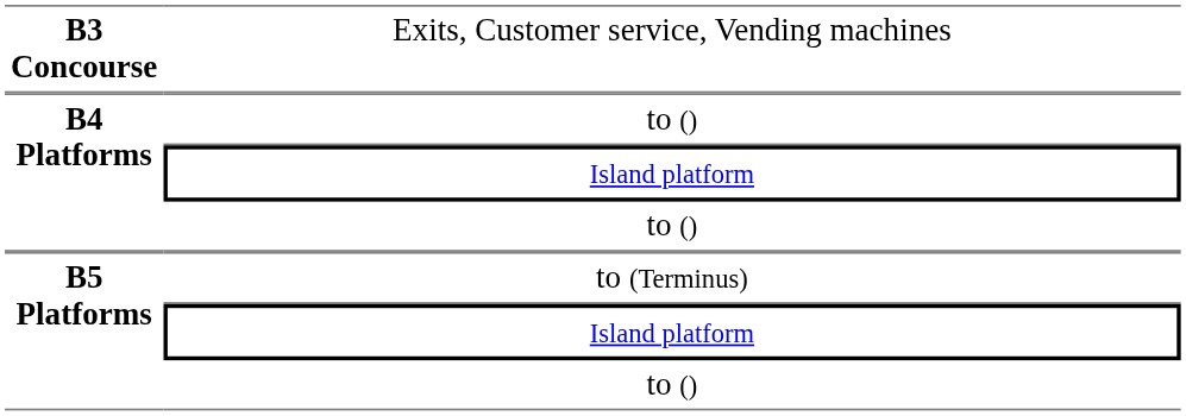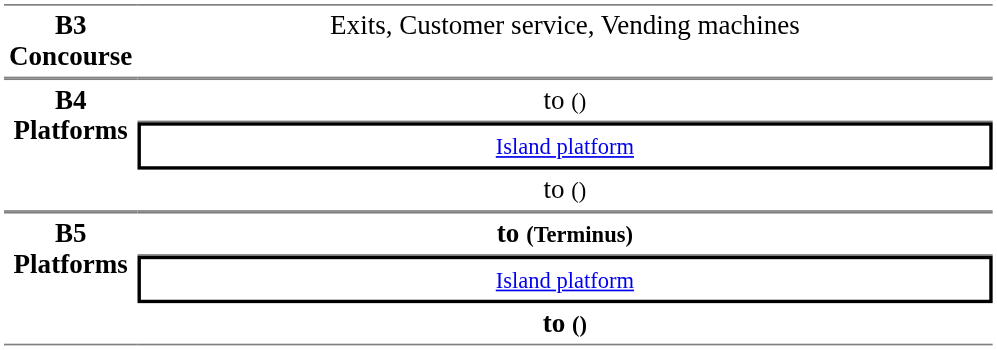to (Terminus) | column 2: normal -> bold
B5 Platforms / to () | column 2: normal -> bold
